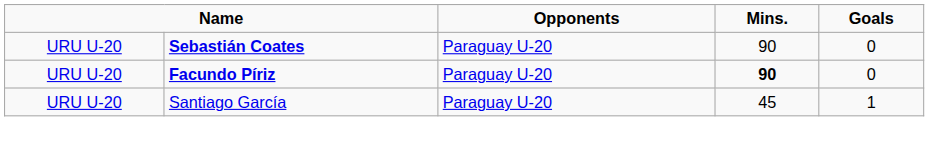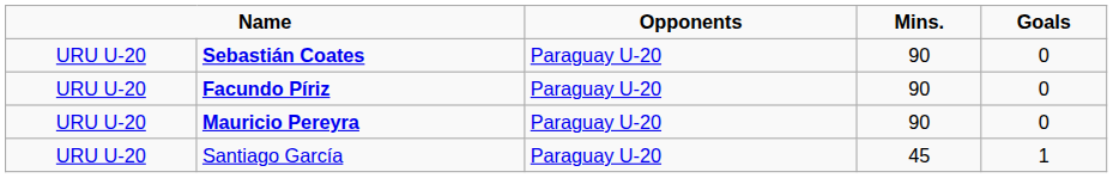Facundo Píriz | Mins.: bold -> normal
+ row: URU U-20 | Mauricio Pereyra | Paraguay U-20 | 90 | 0
